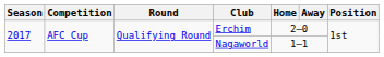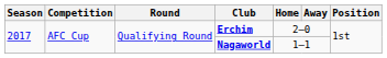Erchim | Club: normal -> bold
Nagaworld | Club: normal -> bold
